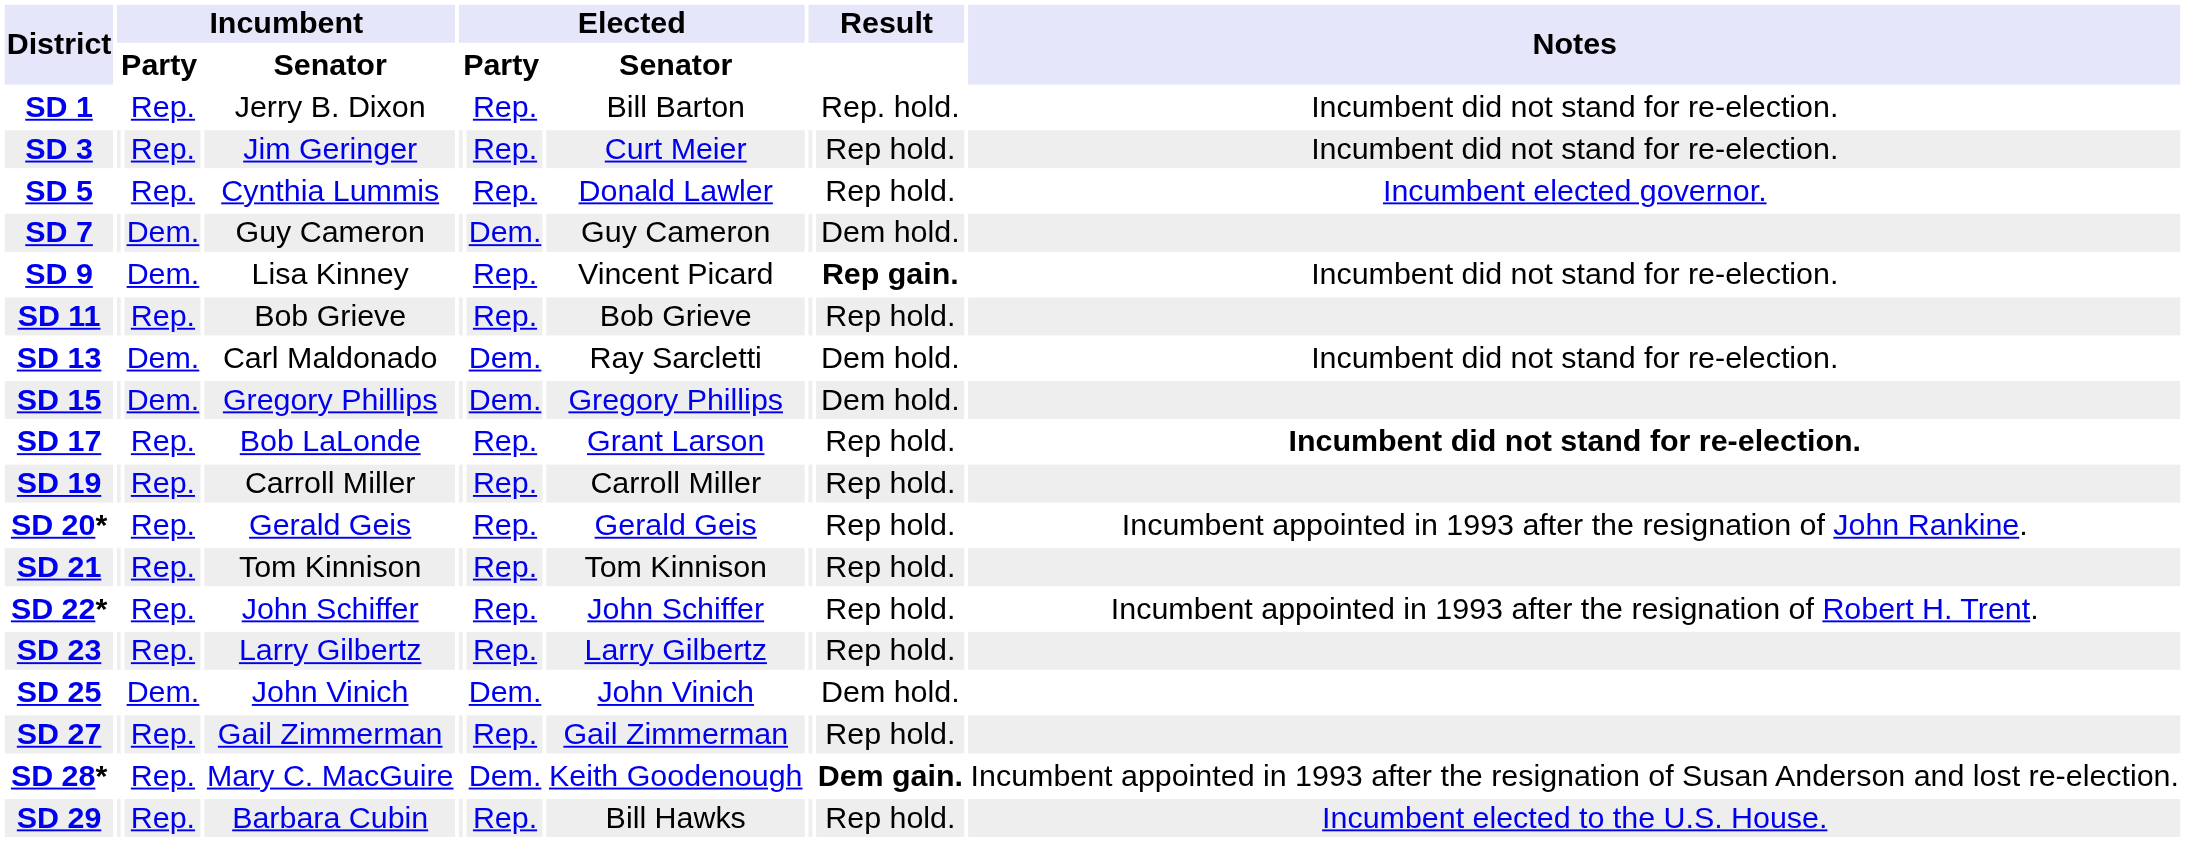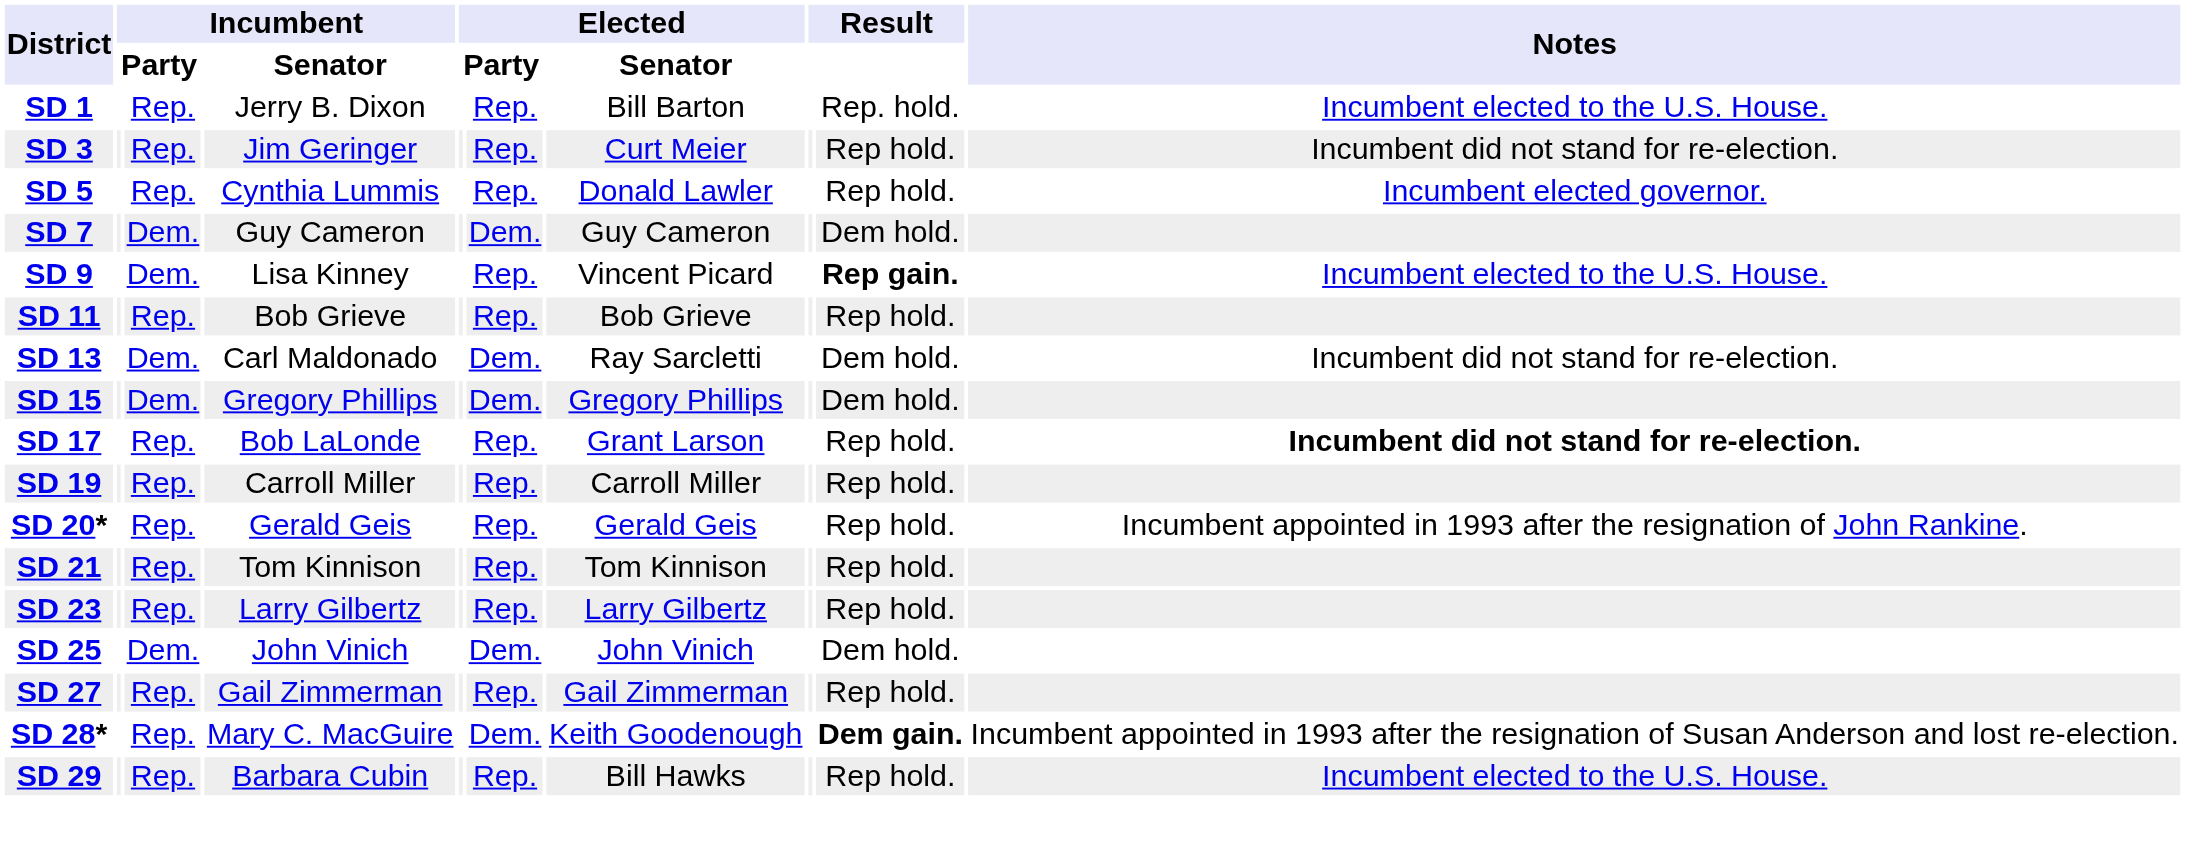SD 1 | Notes: Incumbent did not stand for re-election. -> Incumbent elected to the U.S. House.
SD 9 | Notes: Incumbent did not stand for re-election. -> Incumbent elected to the U.S. House.
- row: SD 22* | Rep. | John Schiffer | Rep. | John Schiffer | Rep hold. | Incumbent appointed in 1993 after the resignation of Robert H. Trent.
